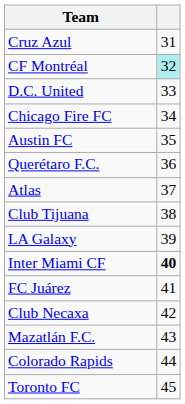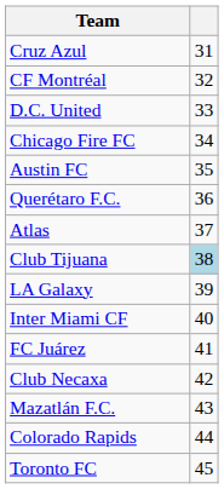CF Montréal | column 2: paleturquoise background -> no background
Club Tijuana | column 2: no background -> lightblue background
Inter Miami CF | column 2: bold -> normal
